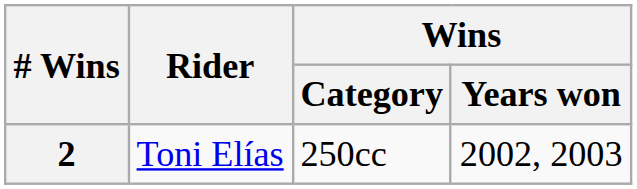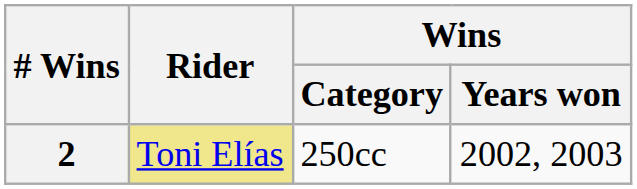2 | Rider: no background -> khaki background
